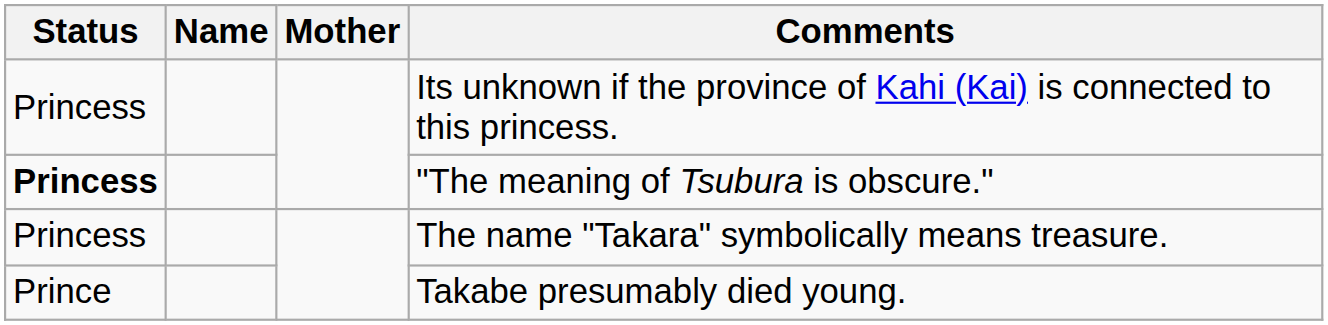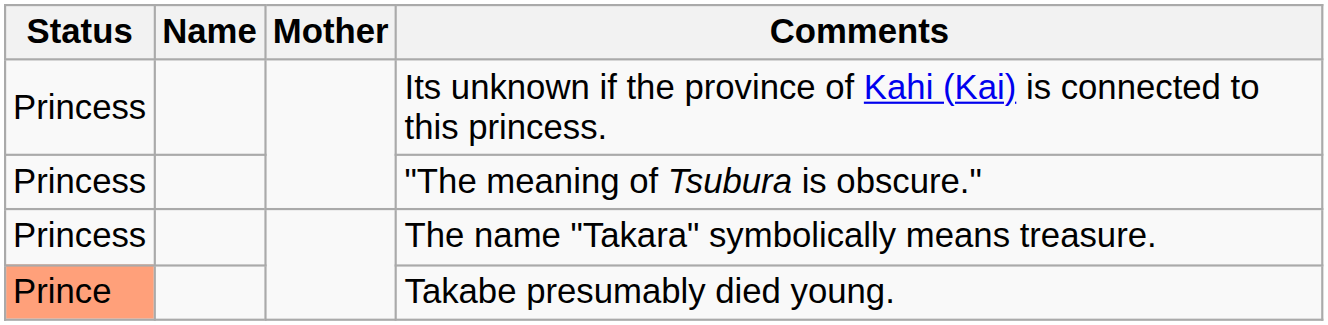"The meaning of Tsubura is obscure." | Status: bold -> normal
Takabe presumably died young. | Status: no background -> lightsalmon background
